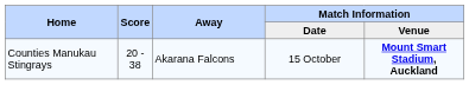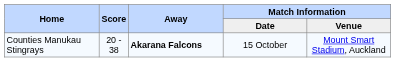Counties Manukau Stingrays | Away: normal -> bold
Counties Manukau Stingrays | Match Information / Venue: bold -> normal
